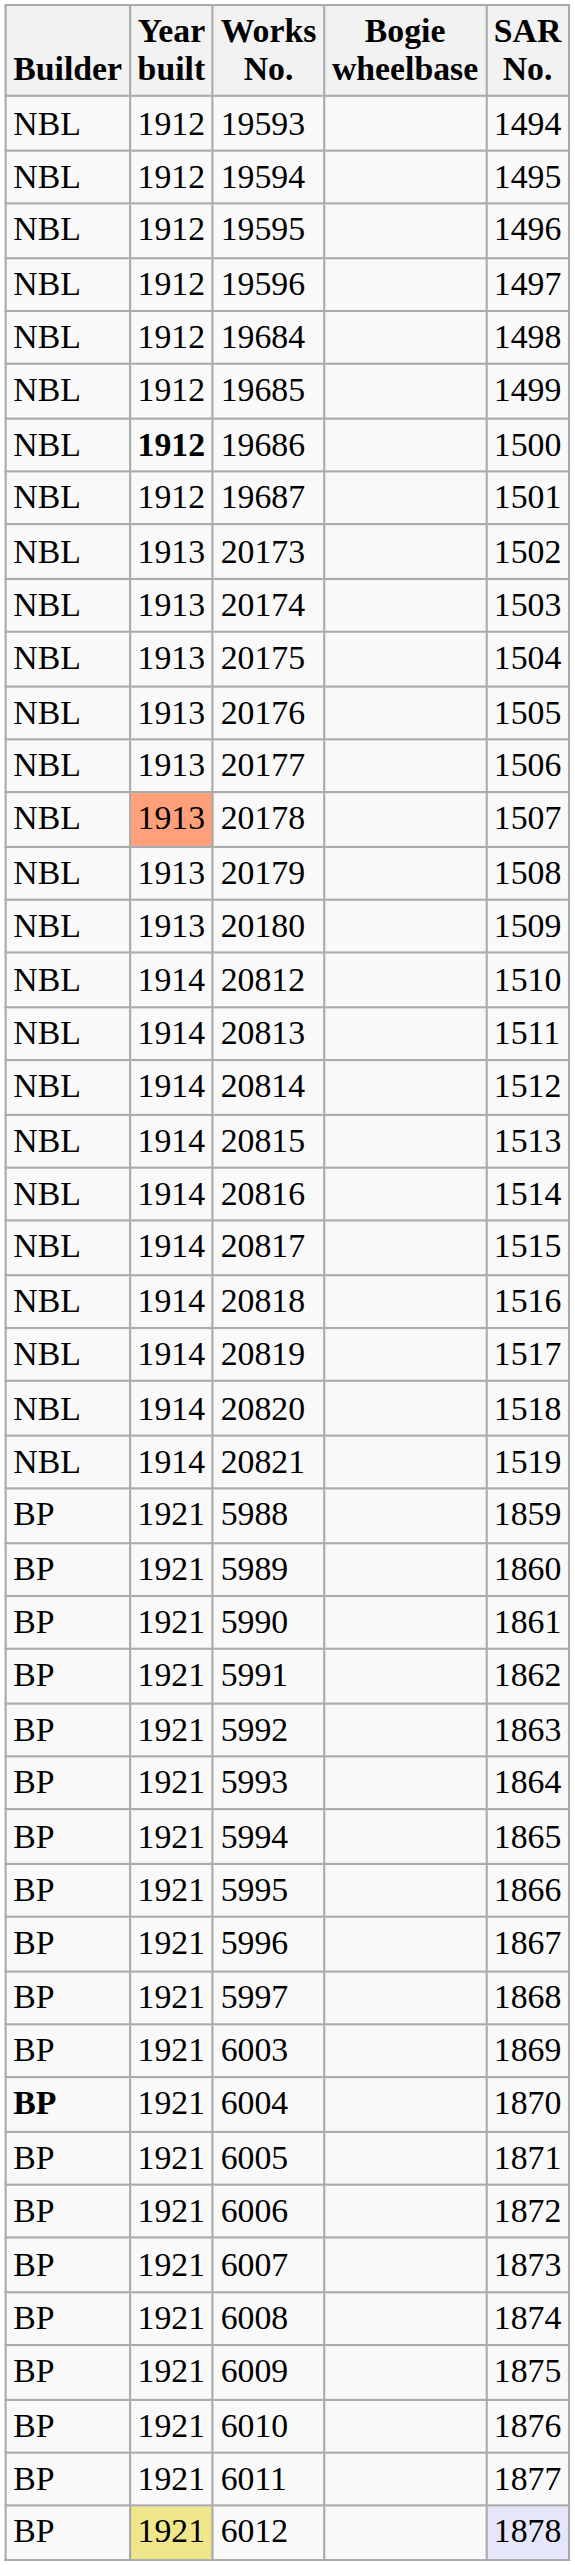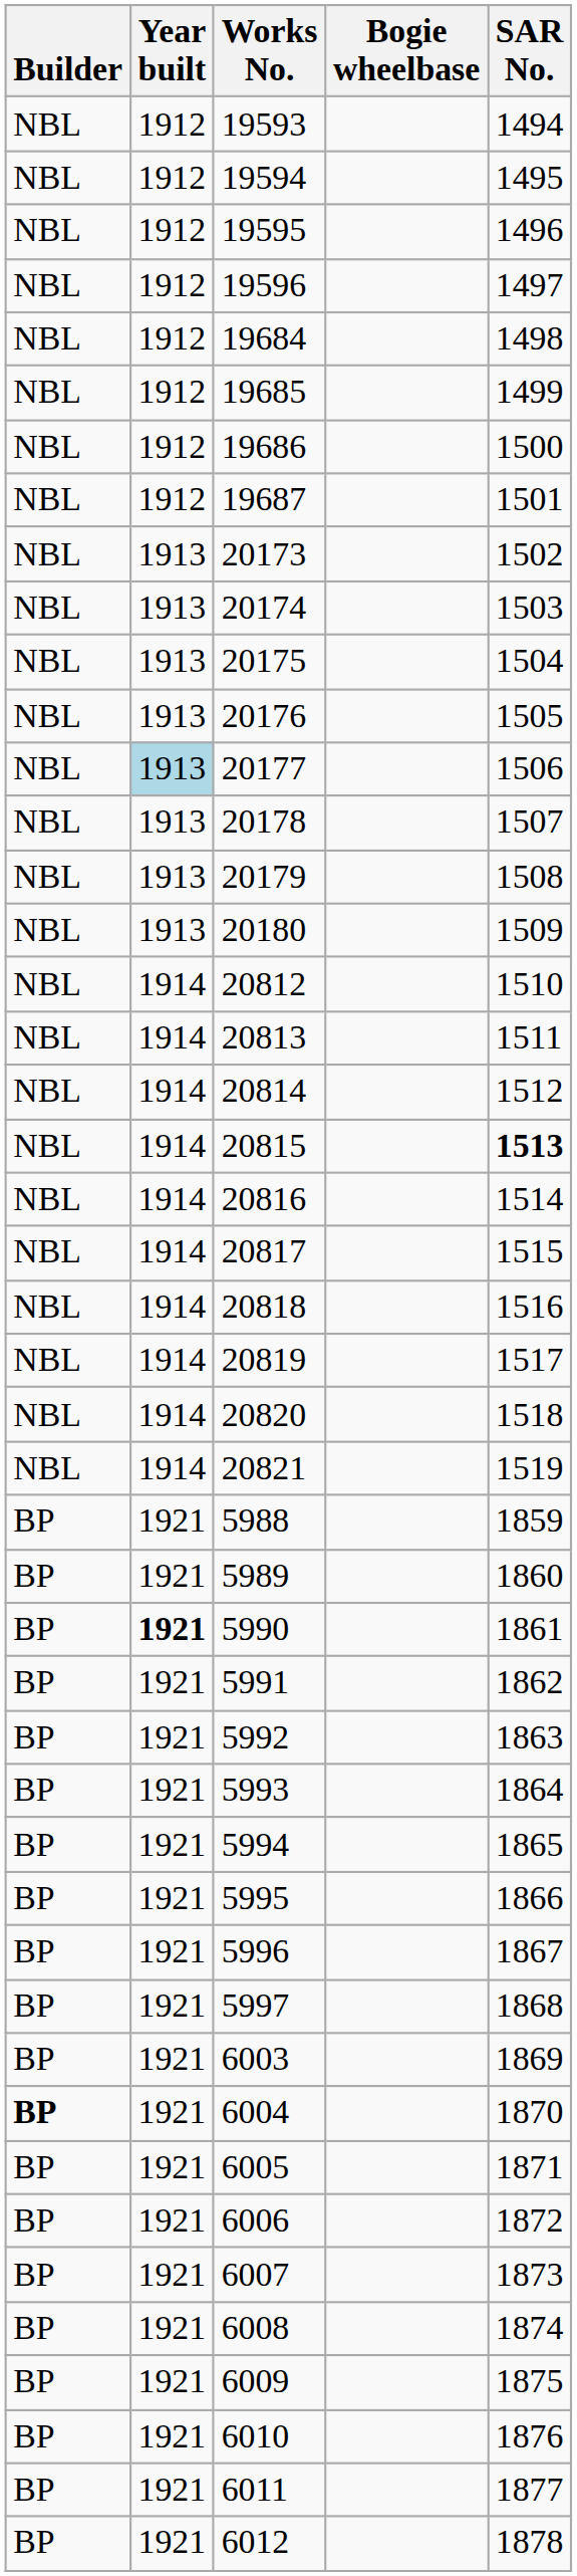19686 | Year built: bold -> normal
20177 | Year built: no background -> lightblue background
20178 | Year built: lightsalmon background -> no background
20815 | SAR No.: normal -> bold
5990 | Year built: normal -> bold
6012 | Year built: khaki background -> no background
6012 | SAR No.: lavender background -> no background
